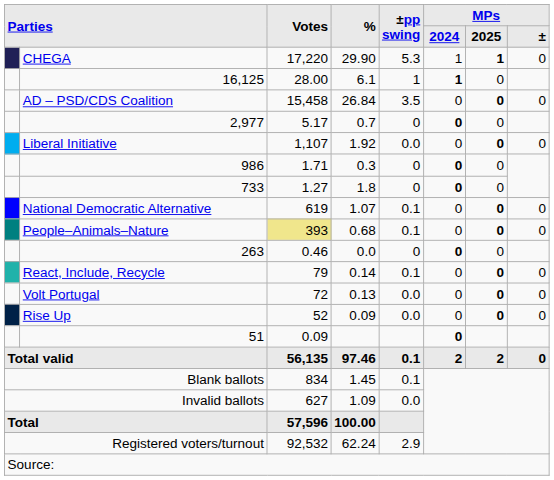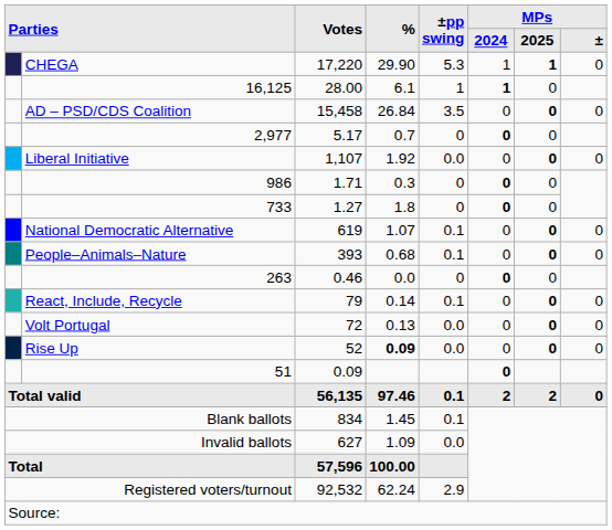People–Animals–Nature | Votes: khaki background -> no background
Rise Up | %: normal -> bold
